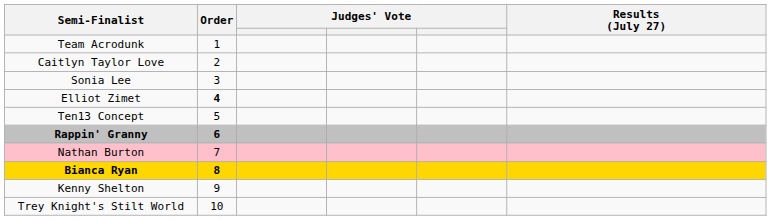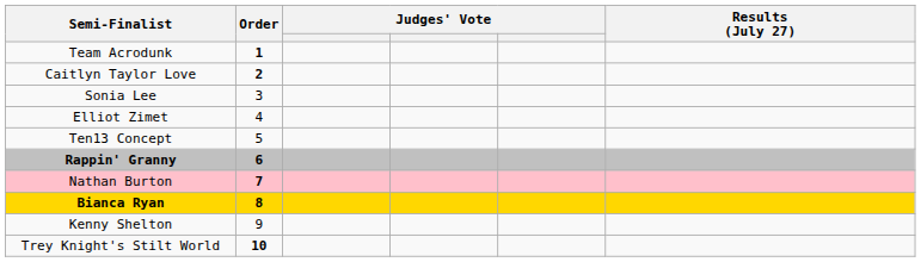Team Acrodunk | Order: normal -> bold
Caitlyn Taylor Love | Order: normal -> bold
Elliot Zimet | Order: bold -> normal
Nathan Burton | Order: normal -> bold
Trey Knight's Stilt World | Order: normal -> bold
